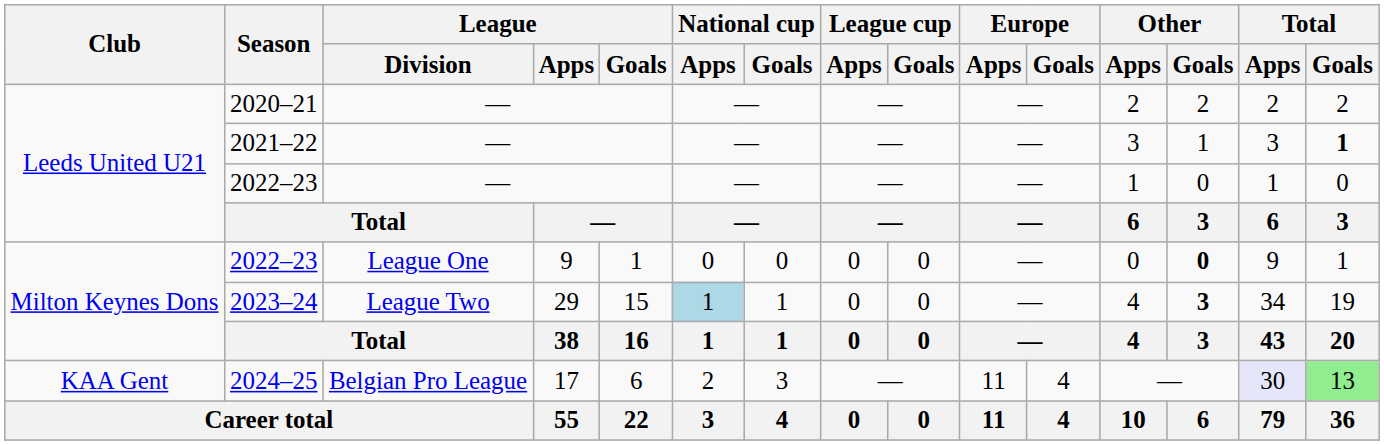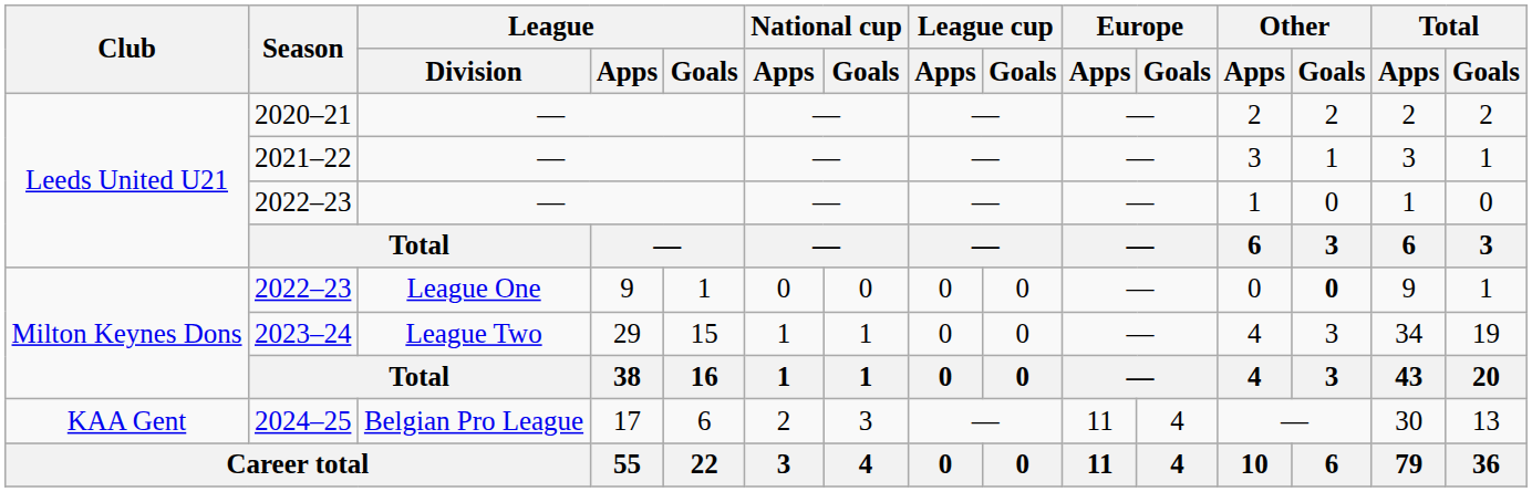2021–22 | Total / Goals: bold -> normal
2023–24 | National cup / Apps: lightblue background -> no background
2023–24 | Other / Goals: bold -> normal
2024–25 | Total / Apps: lavender background -> no background
2024–25 | Total / Goals: lightgreen background -> no background
